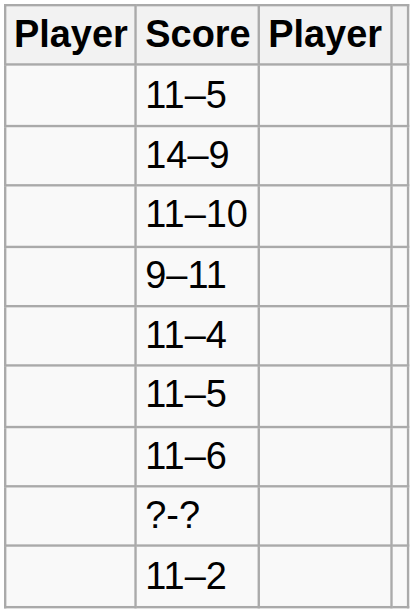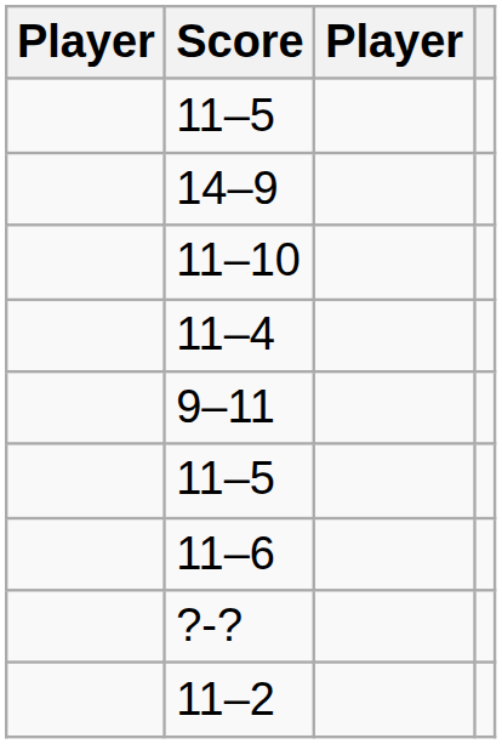rows swapped: 11–4 <-> 9–11
